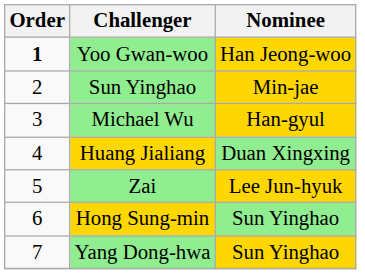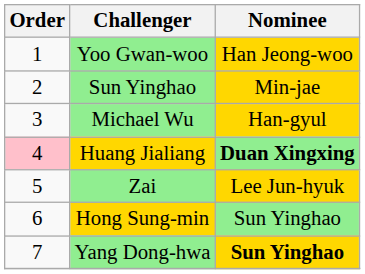Yoo Gwan-woo | Order: bold -> normal
Huang Jialiang | Order: no background -> pink background
Huang Jialiang | Nominee: normal -> bold
Yang Dong-hwa | Nominee: normal -> bold
